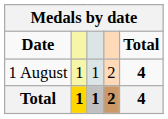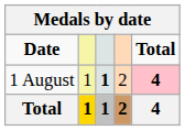1 August | column 3: normal -> bold
1 August | Total: no background -> pink background
